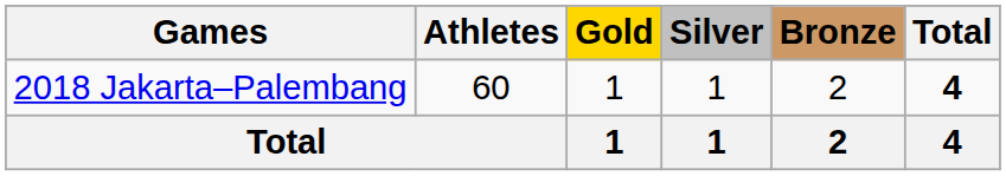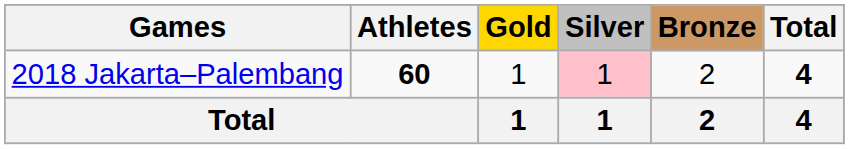2018 Jakarta–Palembang | Athletes: normal -> bold
2018 Jakarta–Palembang | Silver: no background -> pink background
